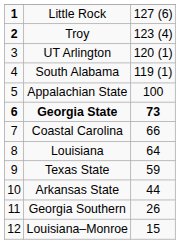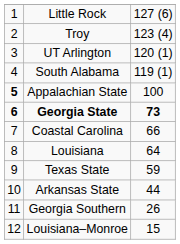Little Rock | column 1: bold -> normal
Troy | column 1: bold -> normal
Appalachian State | column 1: normal -> bold
